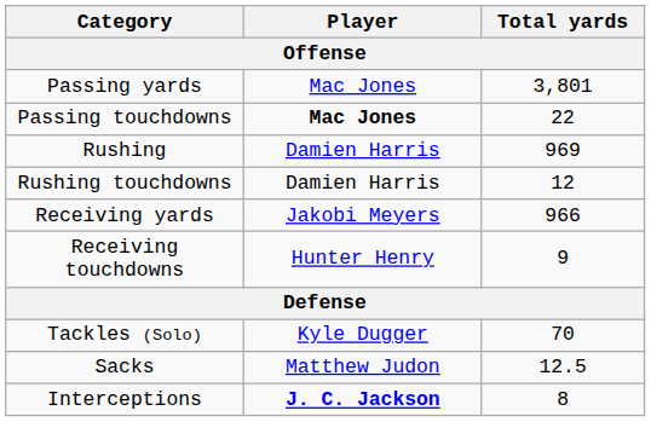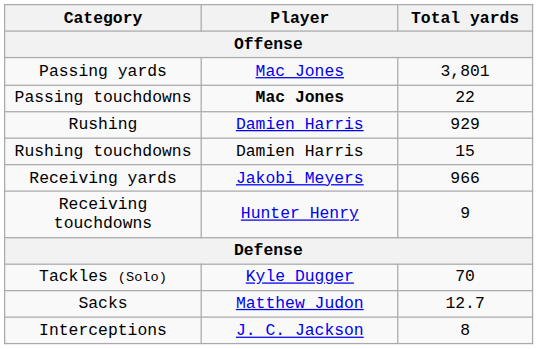Rushing | Total yards: 969 -> 929
Rushing touchdowns | Total yards: 12 -> 15
Sacks | Total yards: 12.5 -> 12.7
Interceptions | Player: bold -> normal
